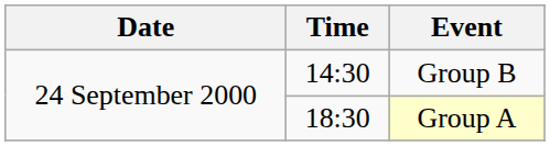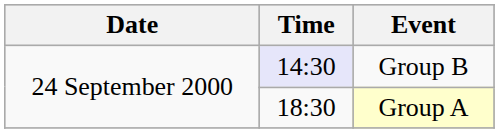Group B | Time: no background -> lavender background
